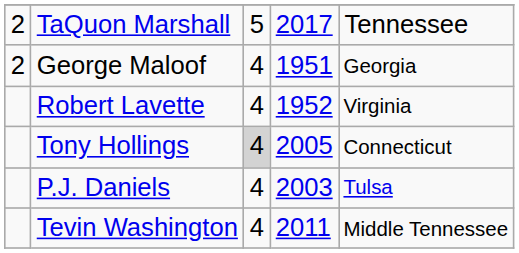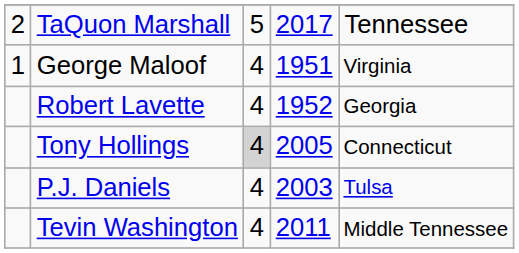George Maloof | column 1: 2 -> 1
George Maloof | column 5: Georgia -> Virginia
Robert Lavette | column 5: Virginia -> Georgia
